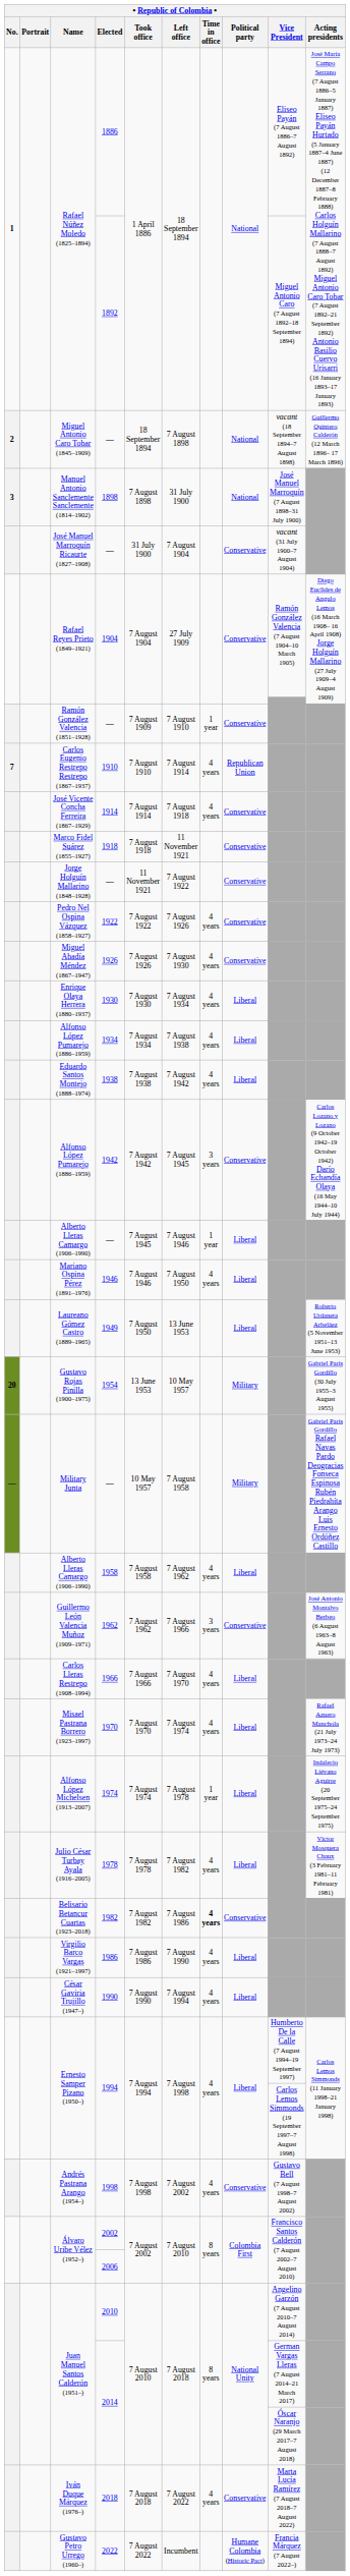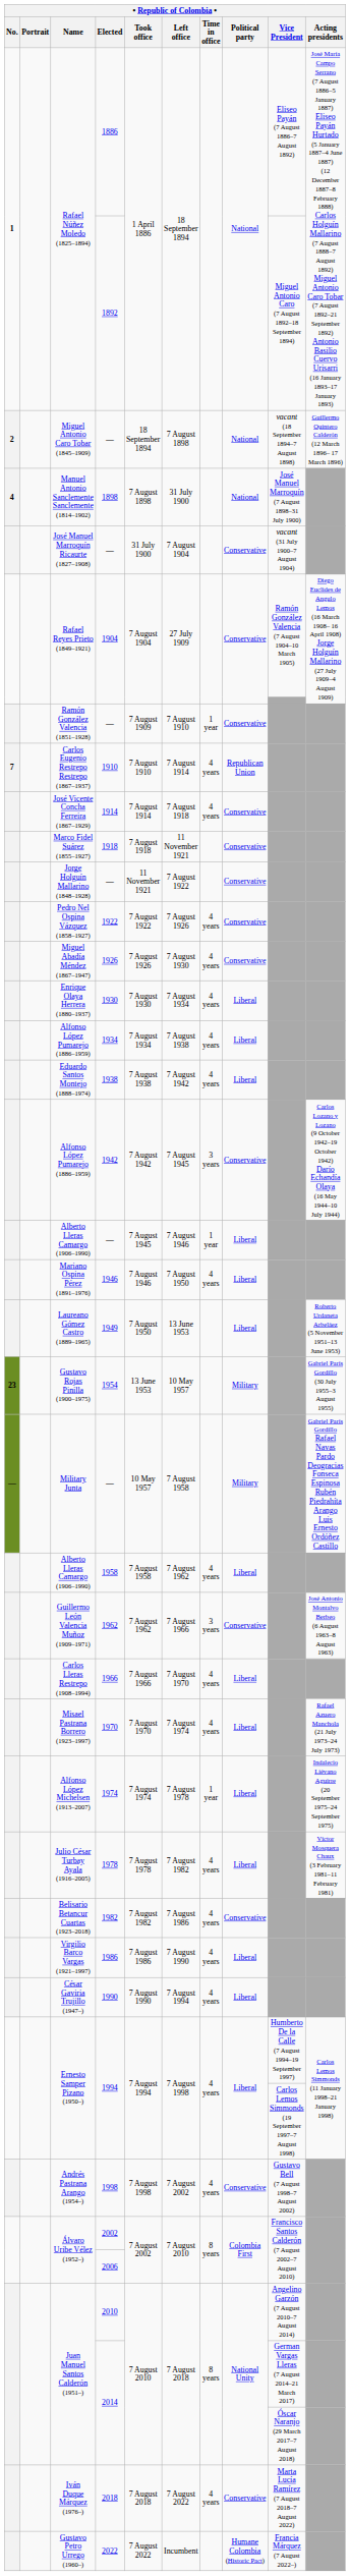Manuel Antonio Sanclemente Sanclemente (1814–1902) | No.: 3 -> 4
Gustavo Rojas Pinilla (1900–1975) | No.: 20 -> 23
Belisario Betancur Cuartas (1923–2018) | Time in office: bold -> normal
